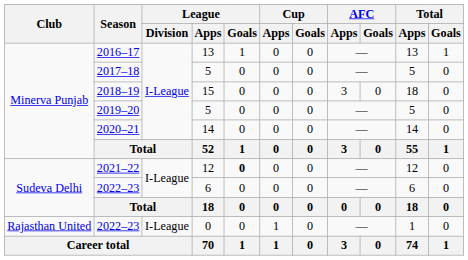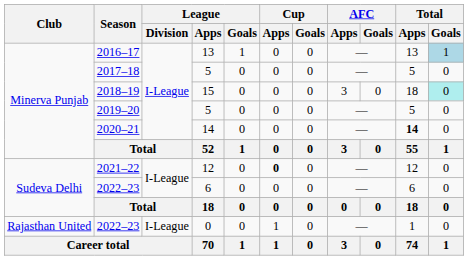2016–17 | Total / Goals: no background -> lightblue background
2018–19 | Total / Goals: no background -> paleturquoise background
2020–21 | Total / Apps: normal -> bold
2021–22 | League / Goals: bold -> normal
2021–22 | Cup / Apps: normal -> bold
